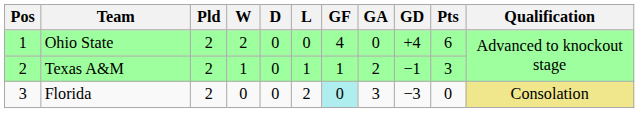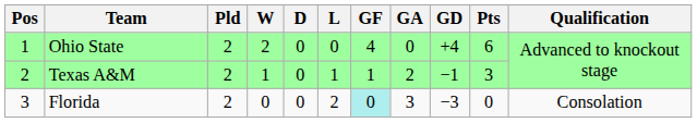Florida | Qualification: khaki background -> no background
